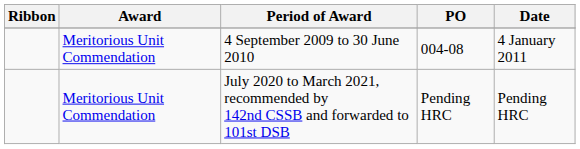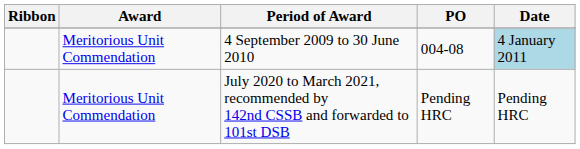4 September 2009 to 30 June 2010 | Date: no background -> lightblue background
